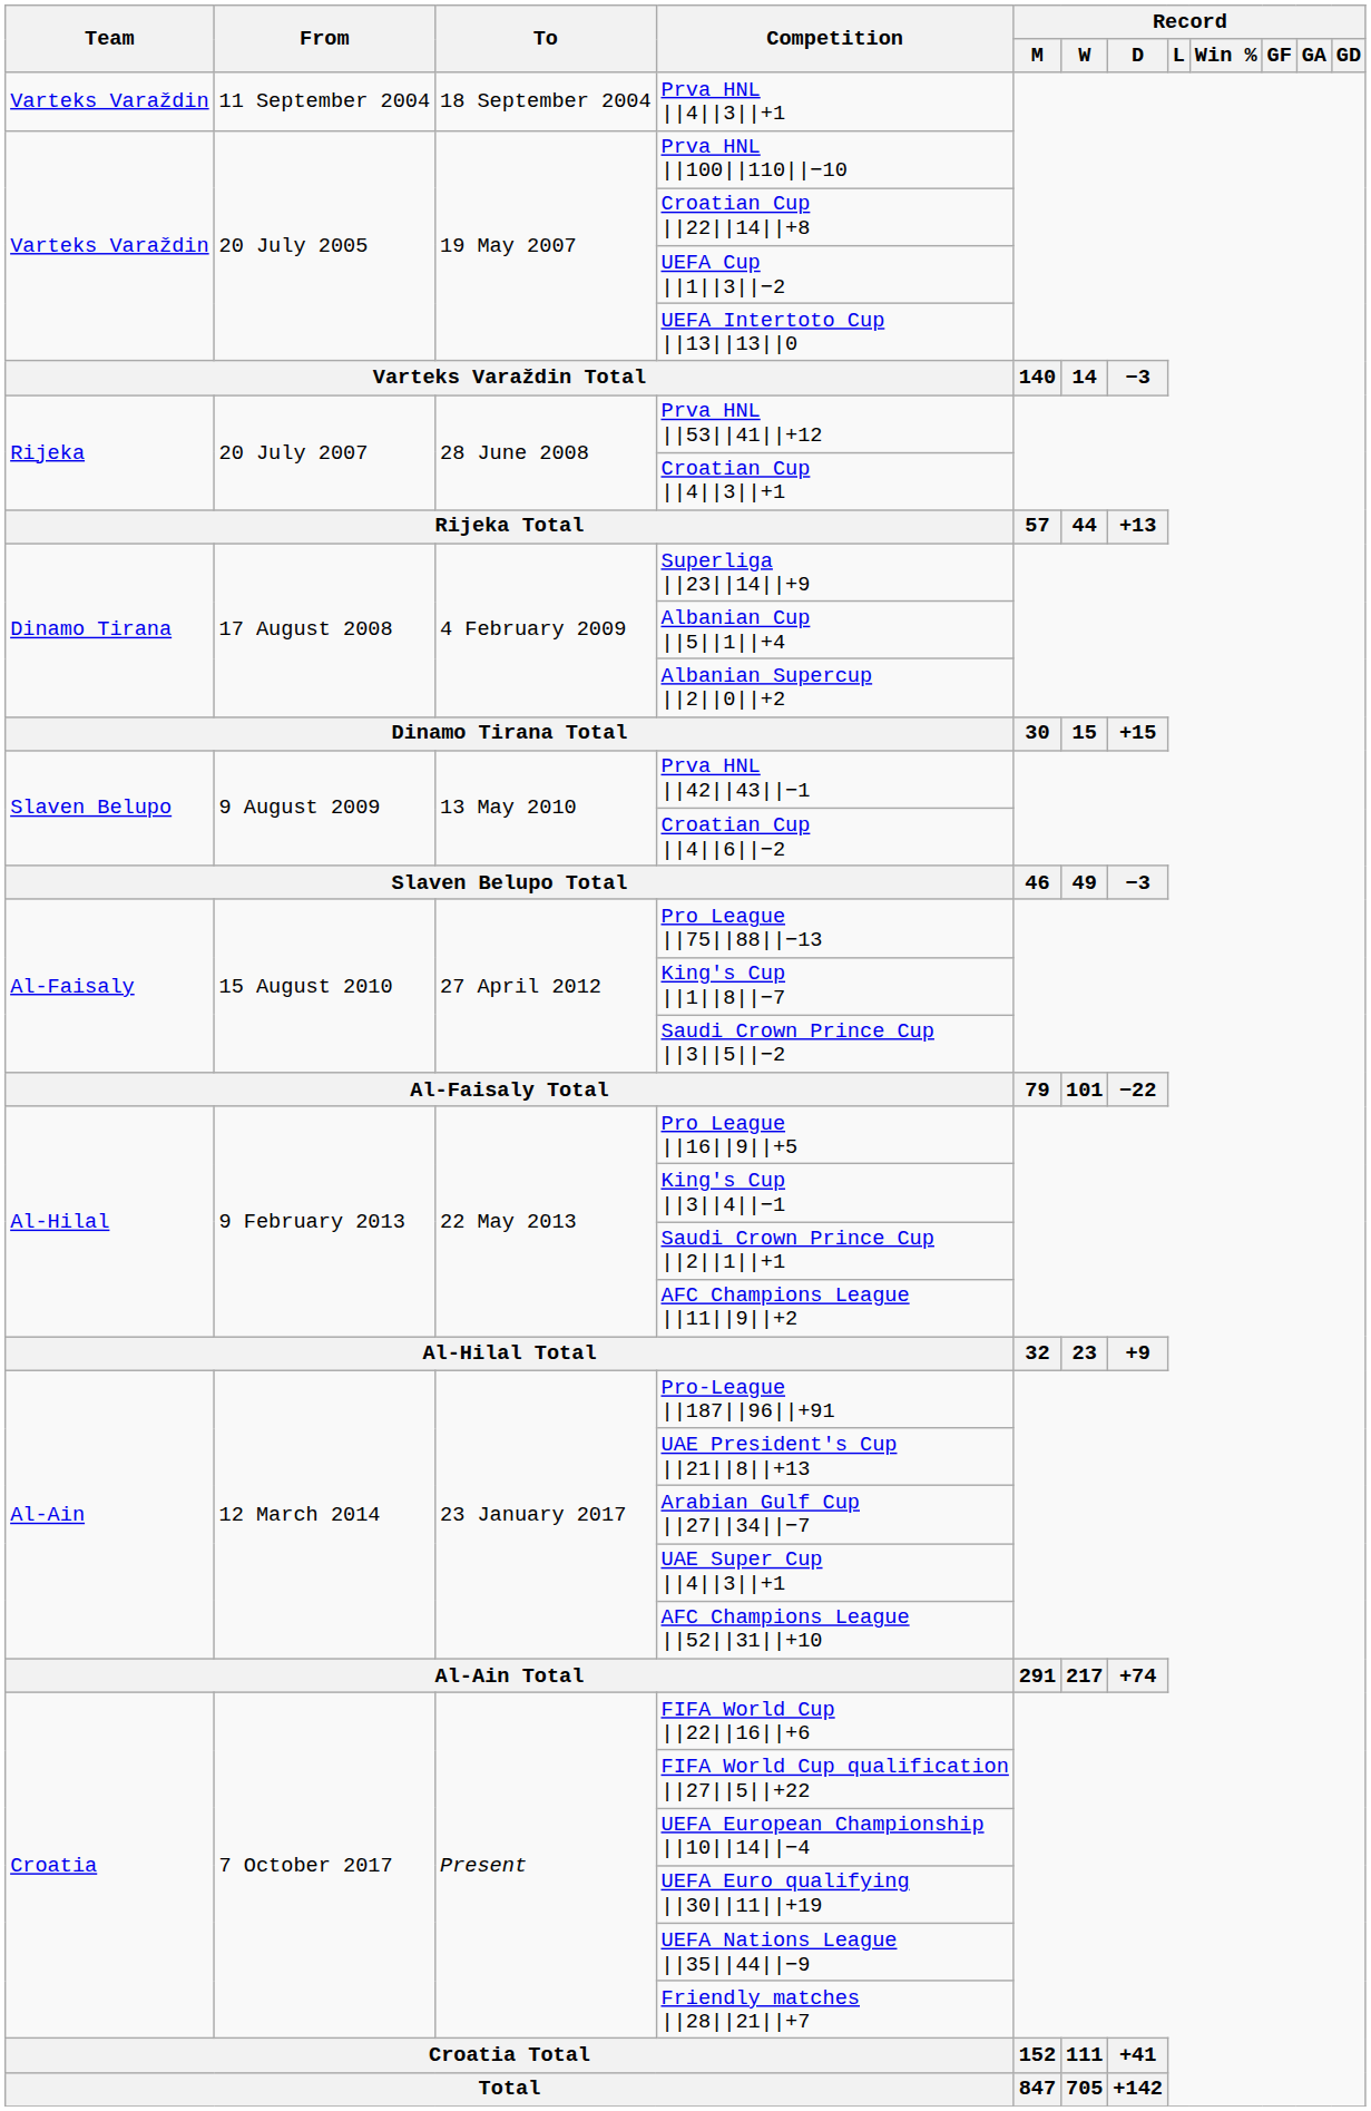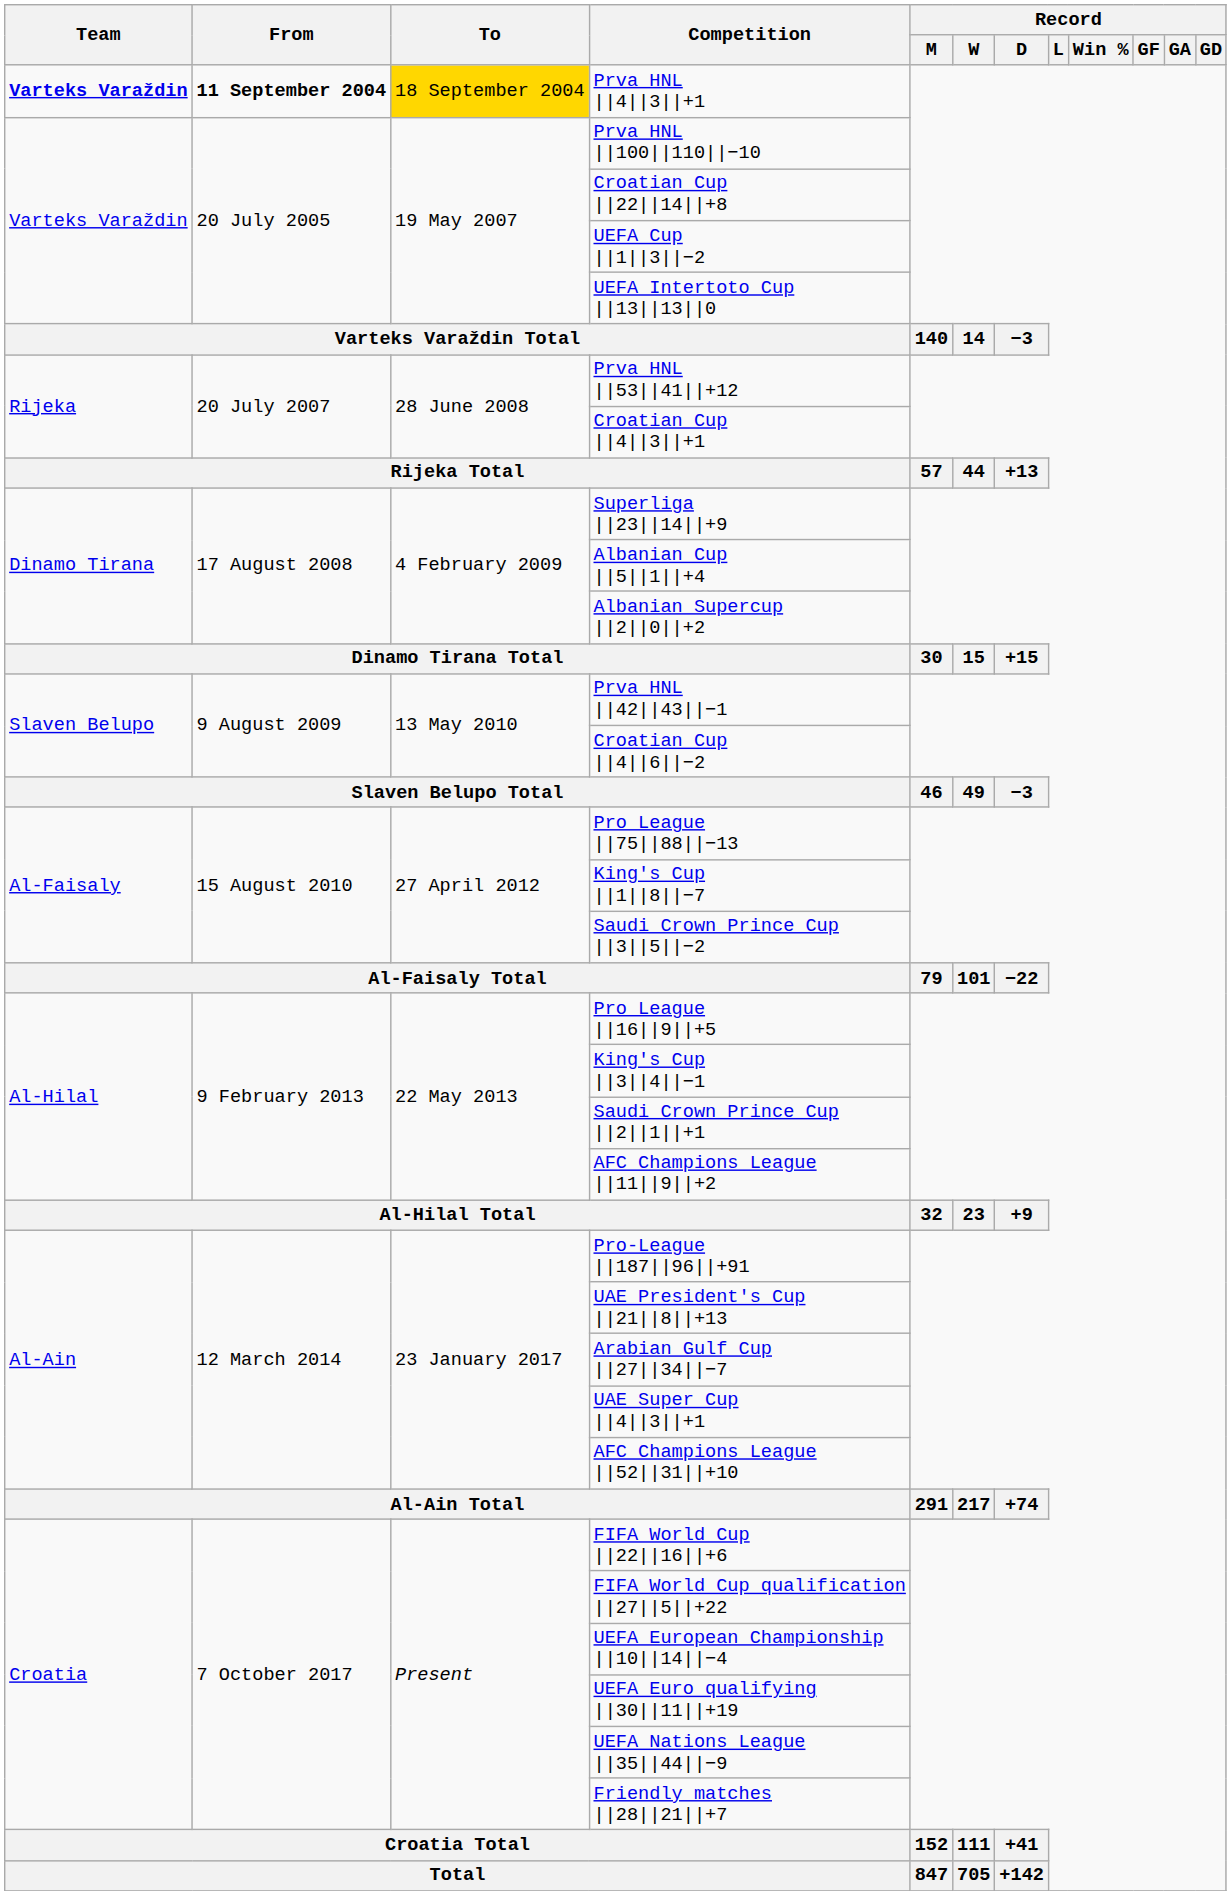Prva HNL ||4||3||+1 | Team: normal -> bold
Prva HNL ||4||3||+1 | From: normal -> bold
Prva HNL ||4||3||+1 | To: no background -> gold background
